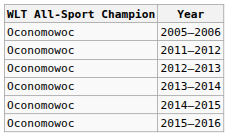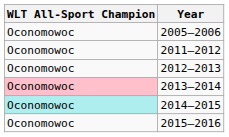2013–2014 | WLT All-Sport Champion: no background -> pink background
2014–2015 | WLT All-Sport Champion: no background -> paleturquoise background
